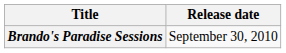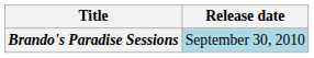Brando's Paradise Sessions | Release date: no background -> lightblue background
